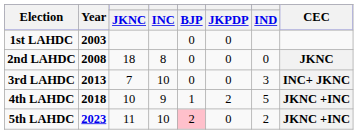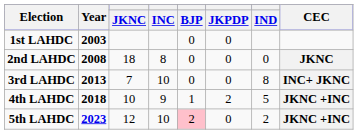3rd LAHDC | IND: 3 -> 8
5th LAHDC | JKNC: 11 -> 12
